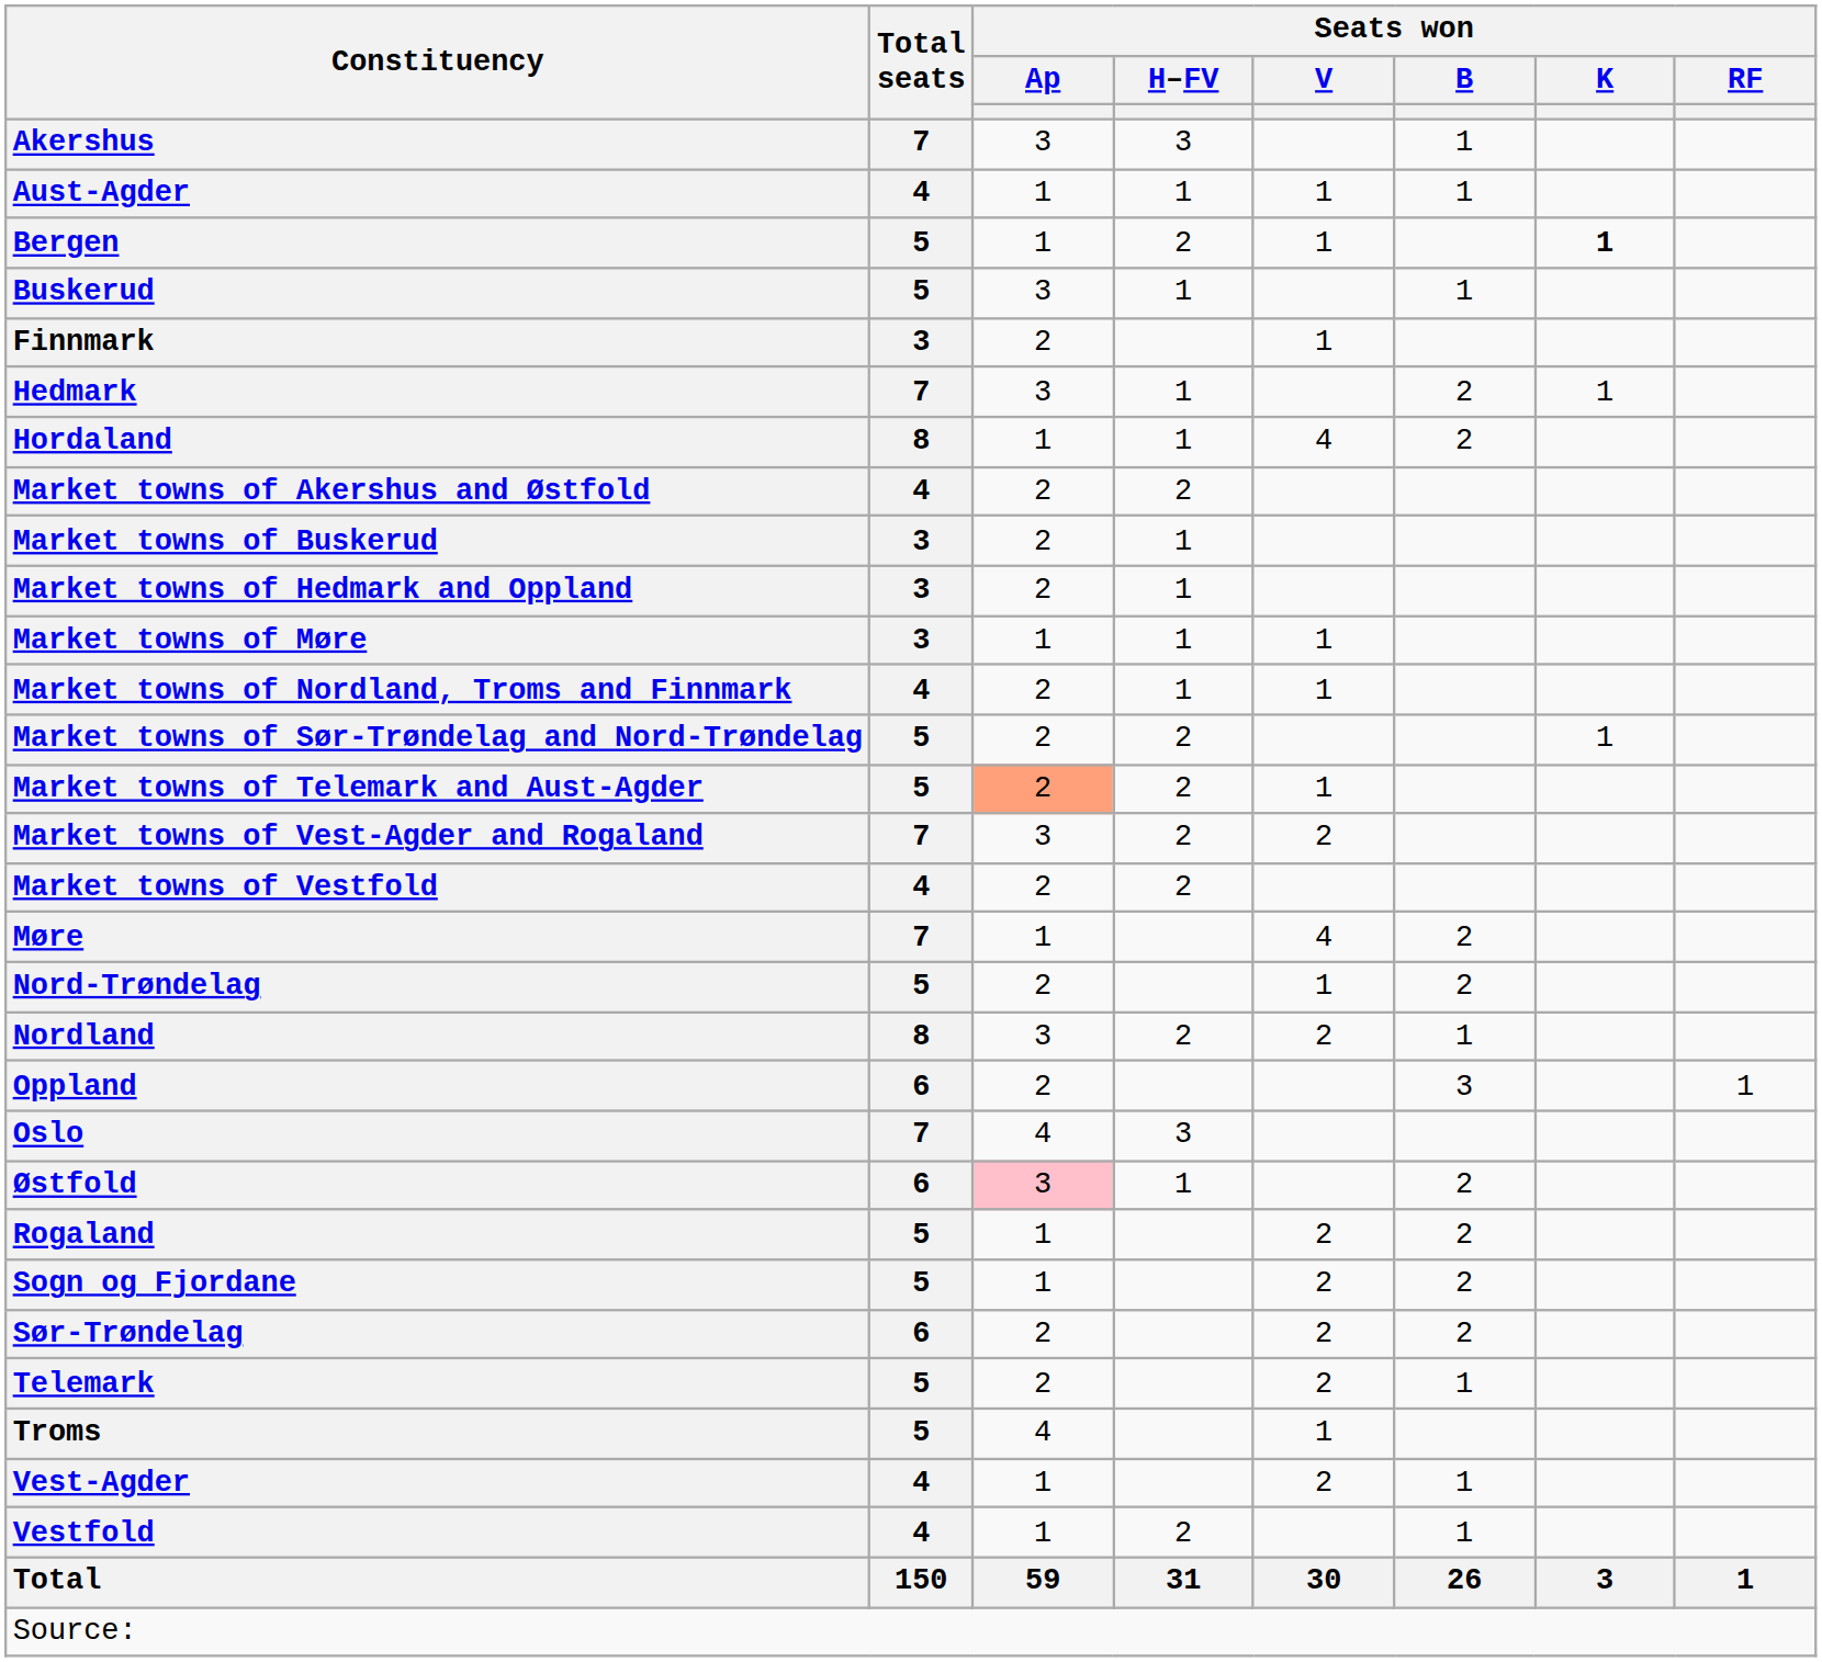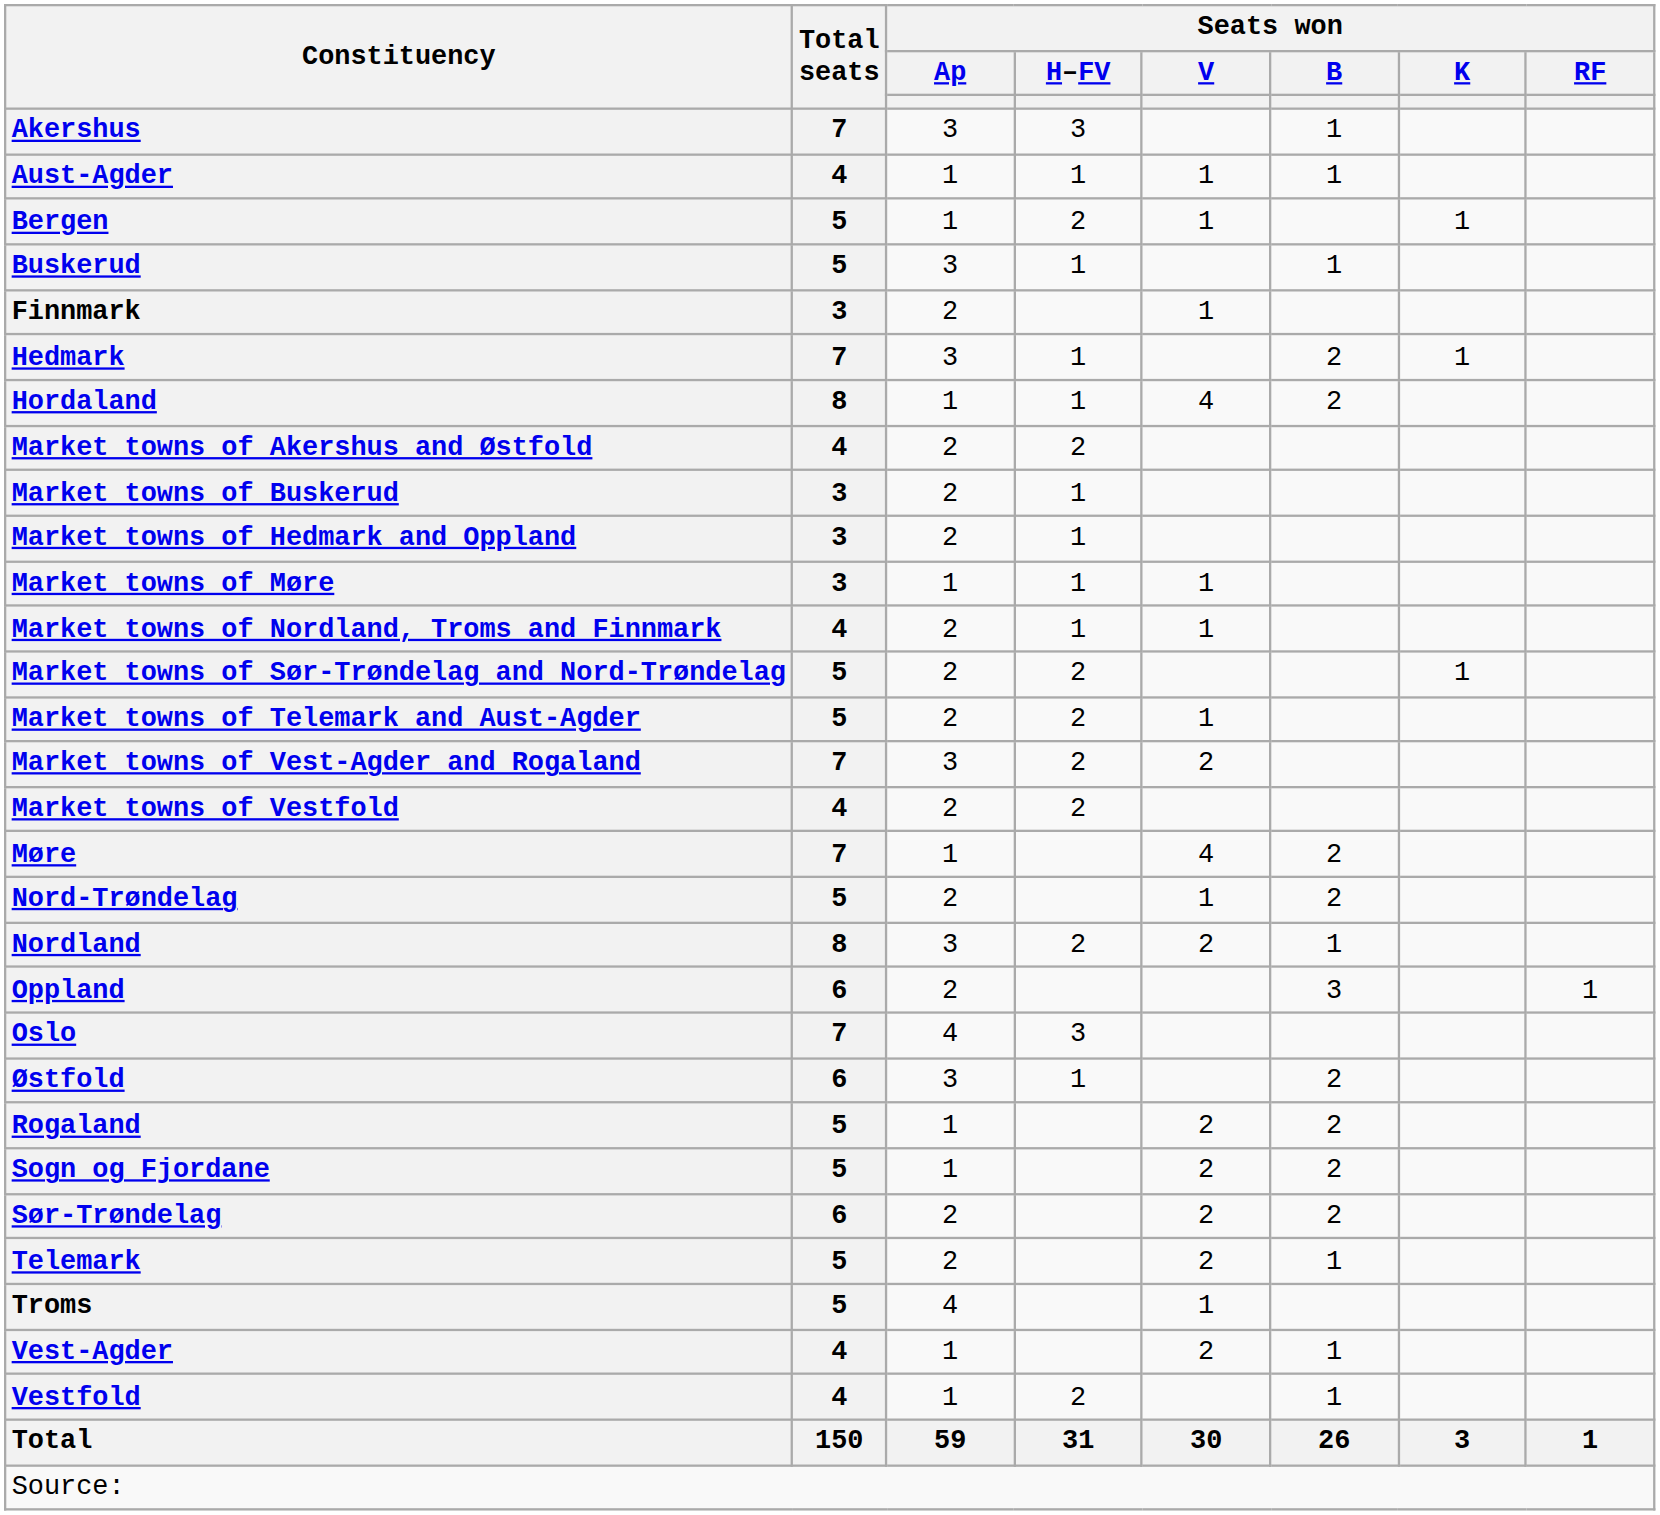Bergen | Seats won / K: bold -> normal
Market towns of Telemark and Aust-Agder | Seats won / Ap: lightsalmon background -> no background
Østfold | Seats won / Ap: pink background -> no background
